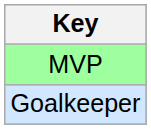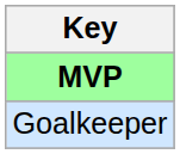row 2 | column 1: normal -> bold
